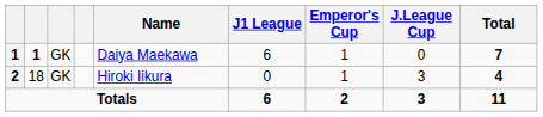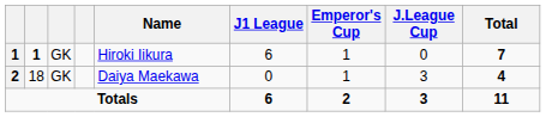row 2 | Name: Daiya Maekawa -> Hiroki Iikura
row 3 | Name: Hiroki Iikura -> Daiya Maekawa
